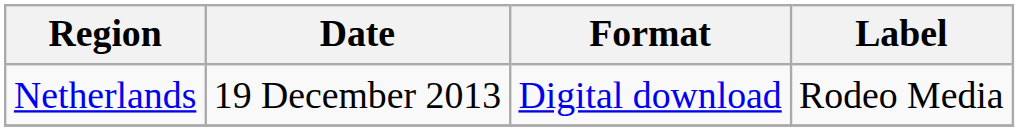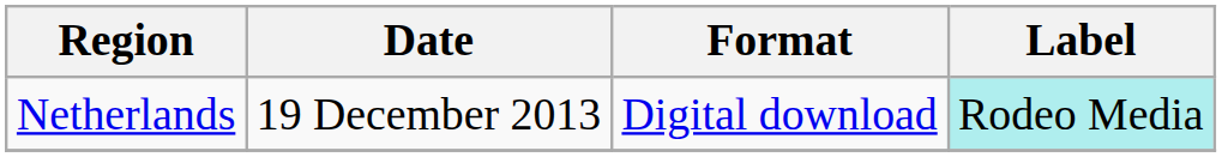Netherlands | Label: no background -> paleturquoise background
